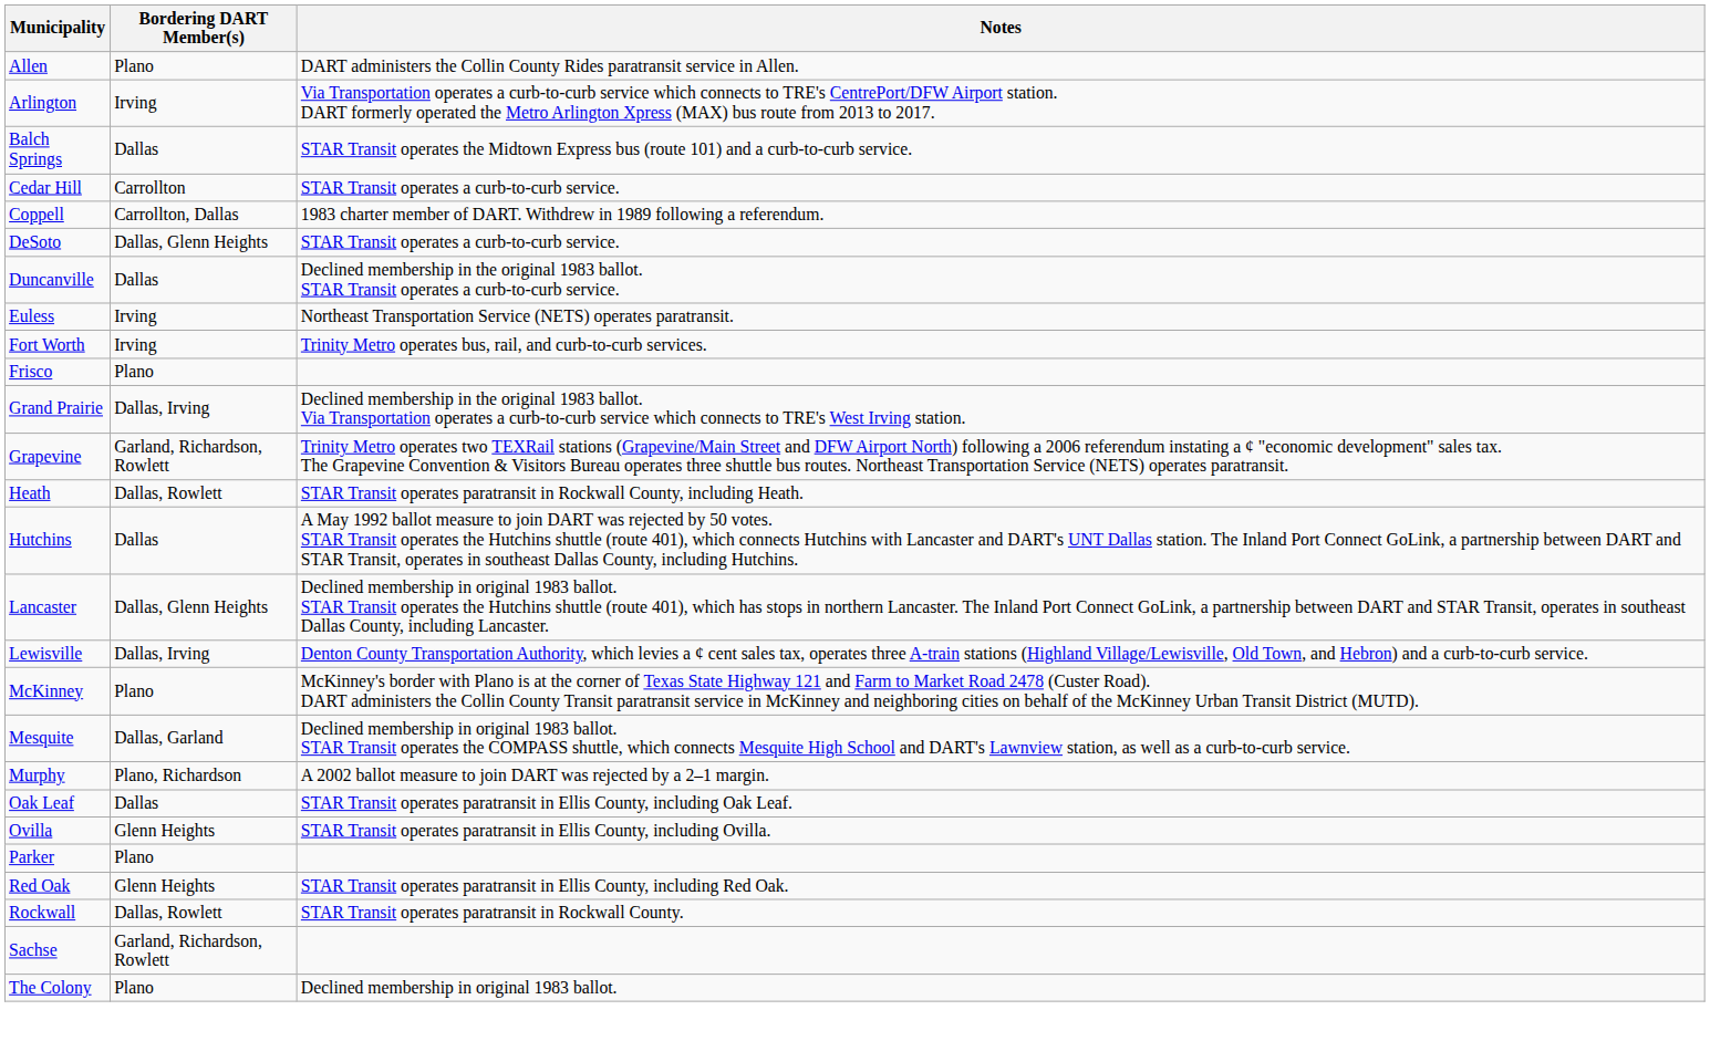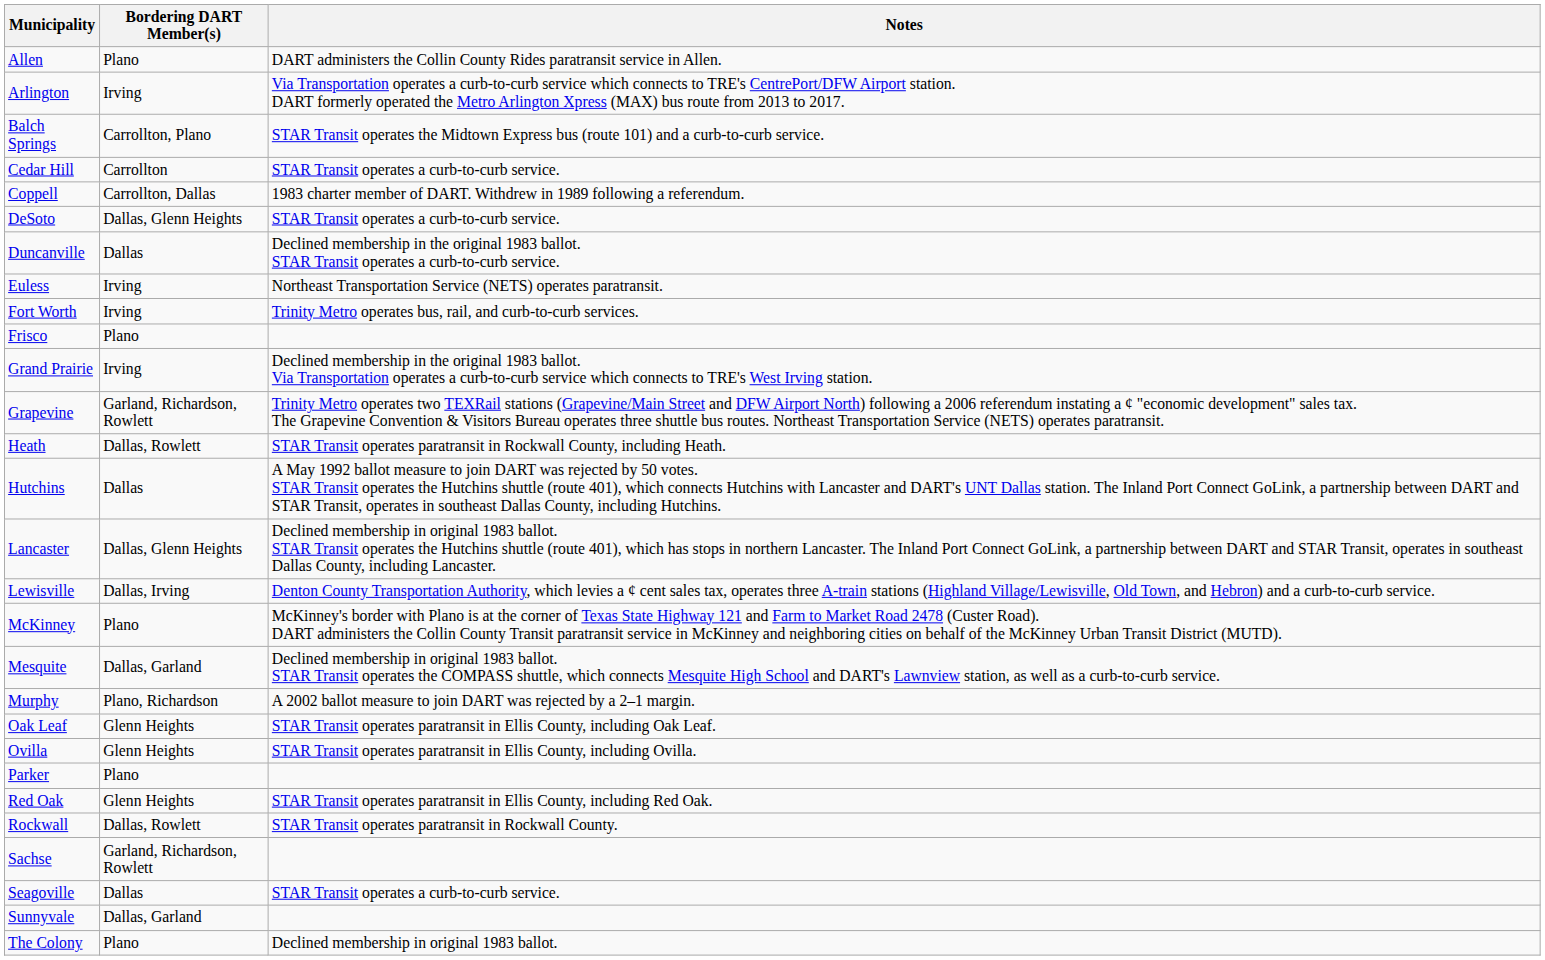Balch Springs | Bordering DART Member(s): Dallas -> Carrollton, Plano
Grand Prairie | Bordering DART Member(s): Dallas, Irving -> Irving
Oak Leaf | Bordering DART Member(s): Dallas -> Glenn Heights
+ row: Seagoville | Dallas | STAR Transit operates a curb-to-curb service.
+ row: Sunnyvale | Dallas, Garland
